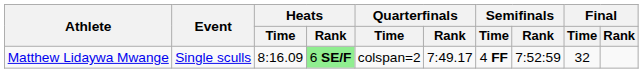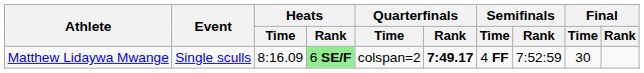Matthew Lidaywa Mwange | Quarterfinals / Rank: normal -> bold
Matthew Lidaywa Mwange | Final / Time: 32 -> 30
